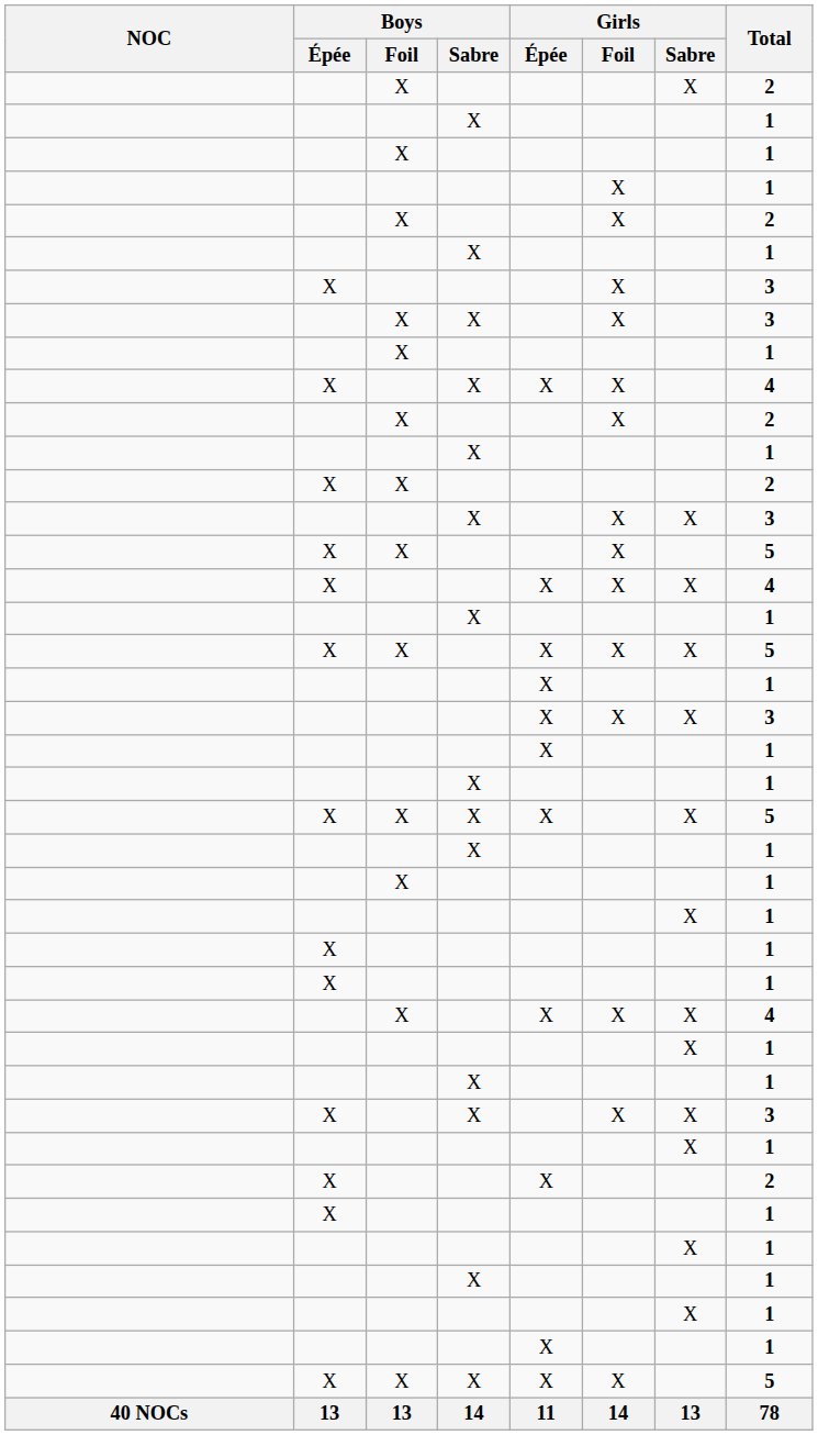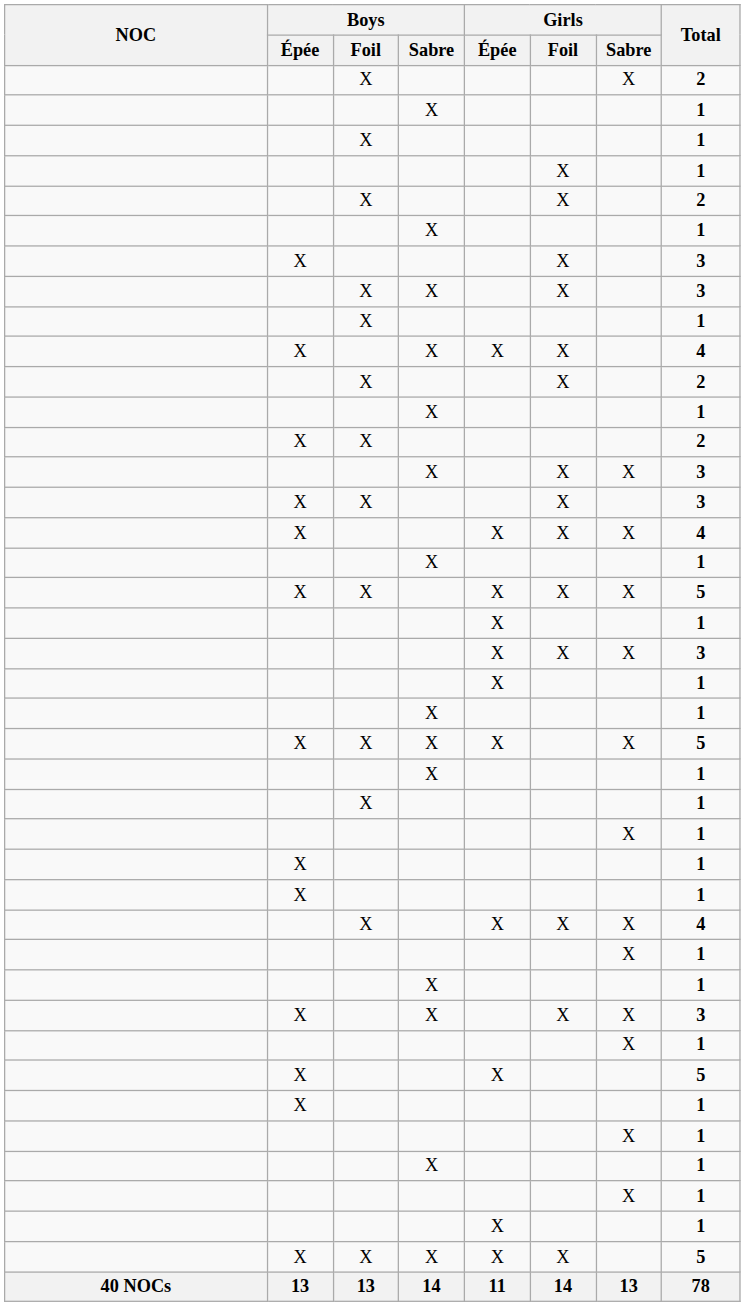row 17 | Total: 5 -> 3
row 36 | Total: 2 -> 5
